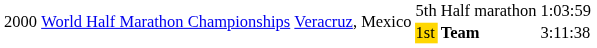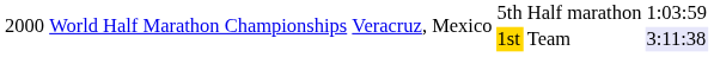row 2 | column 5: bold -> normal
row 2 | column 6: no background -> lavender background
